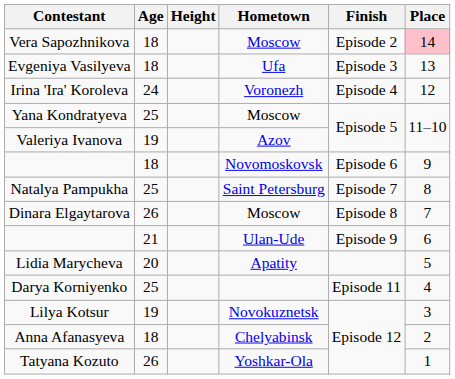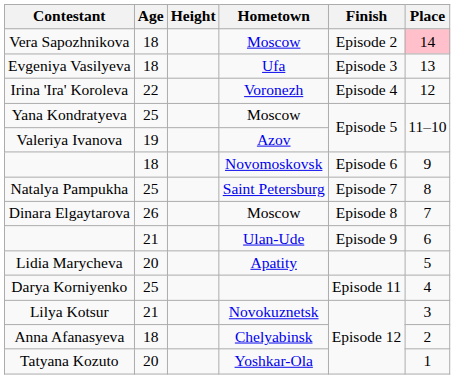Irina 'Ira' Koroleva | Age: 24 -> 22
Lilya Kotsur | Age: 19 -> 21
Tatyana Kozuto | Age: 26 -> 20
